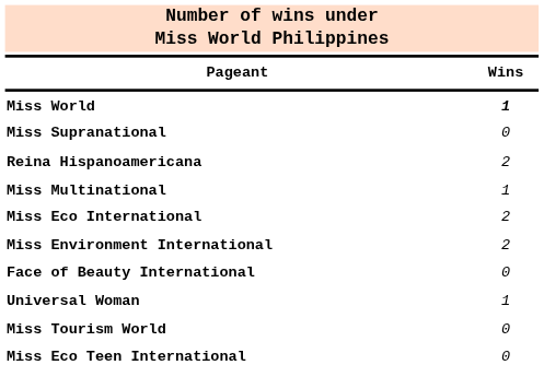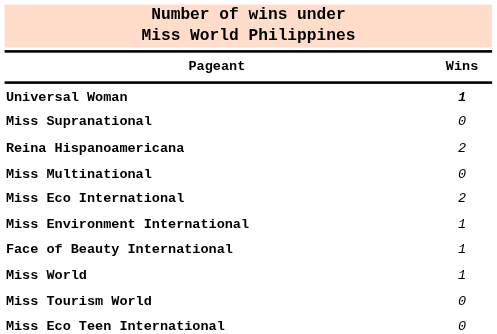row 3 | column 1: Miss World -> Universal Woman
row 6 | column 2: 1 -> 0
row 8 | column 2: 2 -> 1
row 9 | column 2: 0 -> 1
row 10 | column 1: Universal Woman -> Miss World
